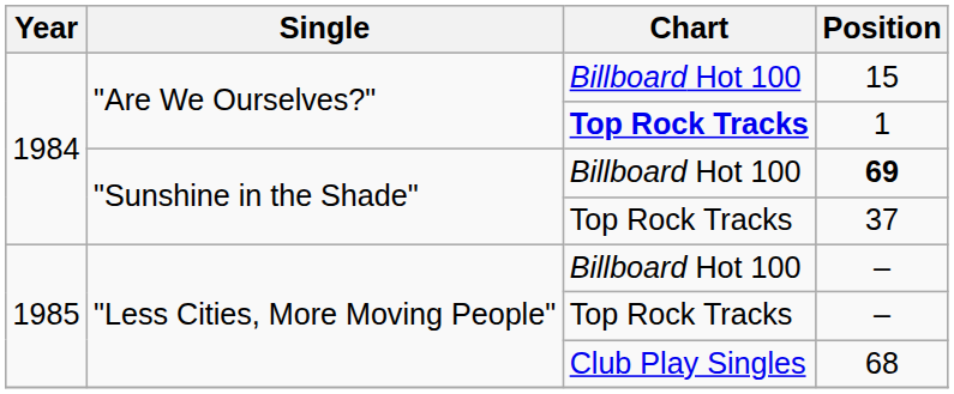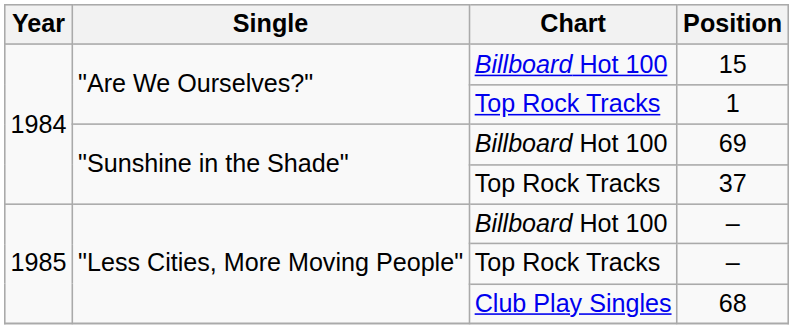1 | Chart: bold -> normal
69 | Position: bold -> normal
